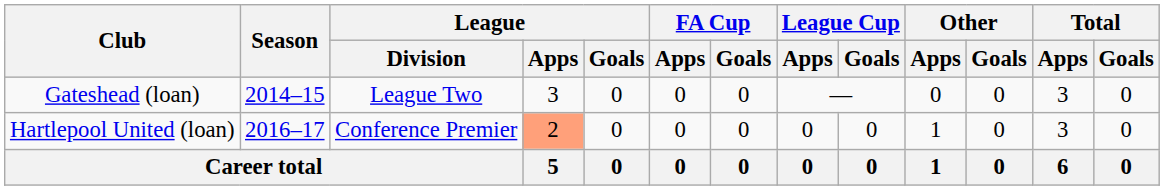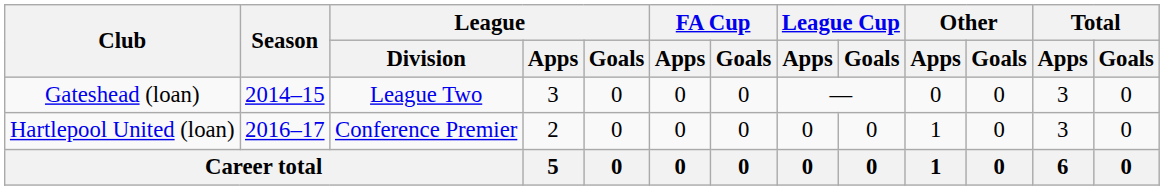Hartlepool United (loan) | League / Apps: lightsalmon background -> no background
